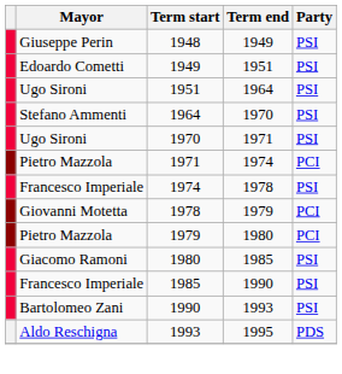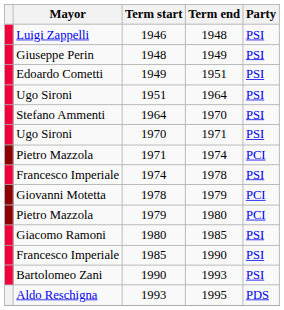+ row: Luigi Zappelli | 1946 | 1948 | PSI
